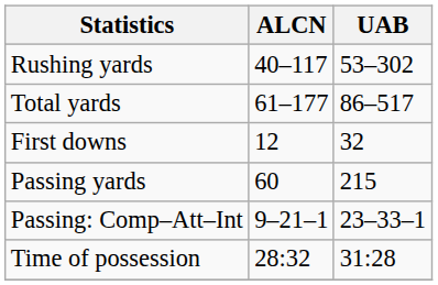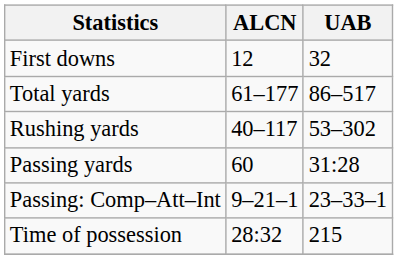rows swapped: First downs <-> Rushing yards
Passing yards | UAB: 215 -> 31:28
Time of possession | UAB: 31:28 -> 215
